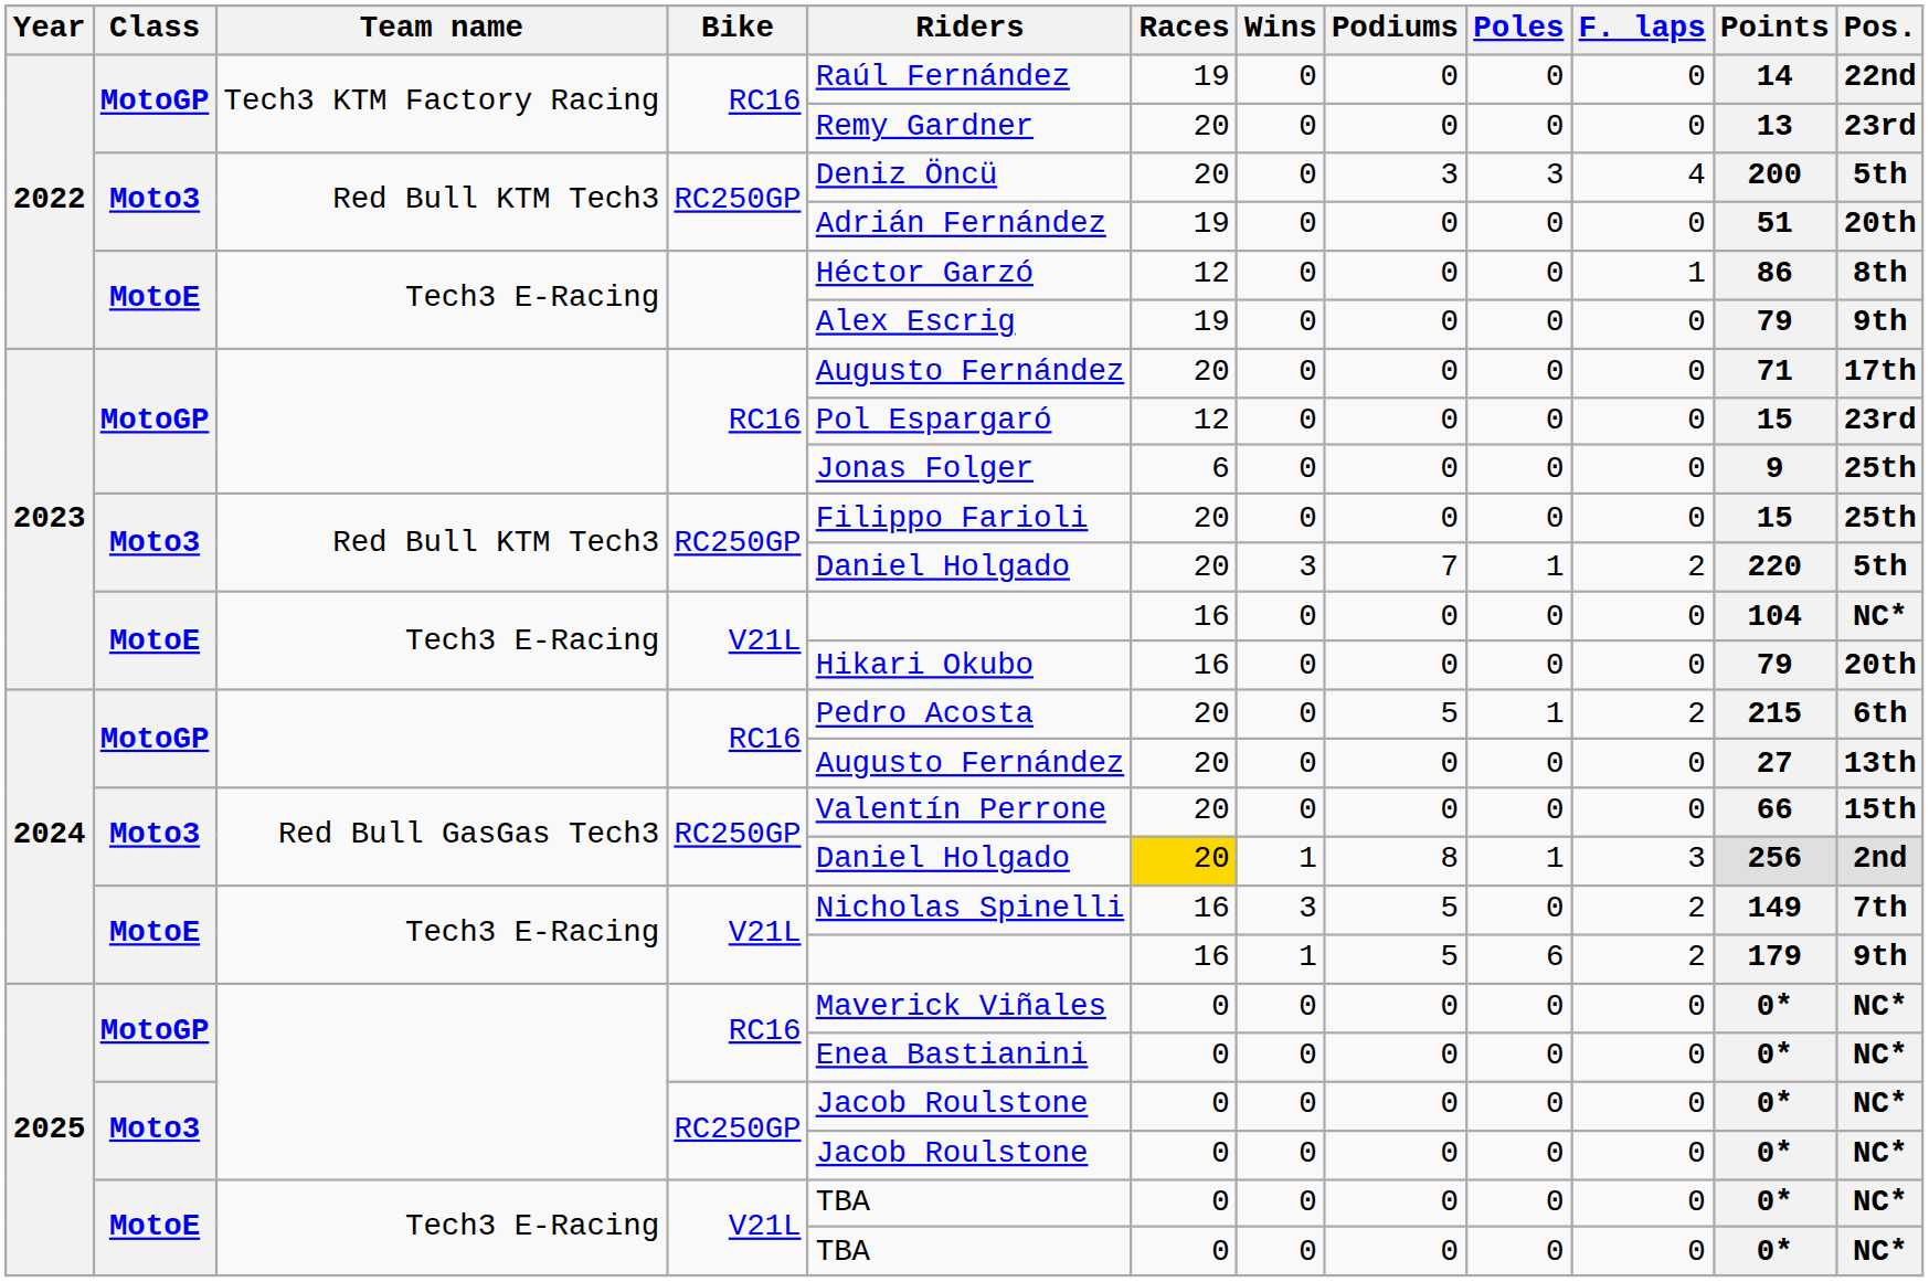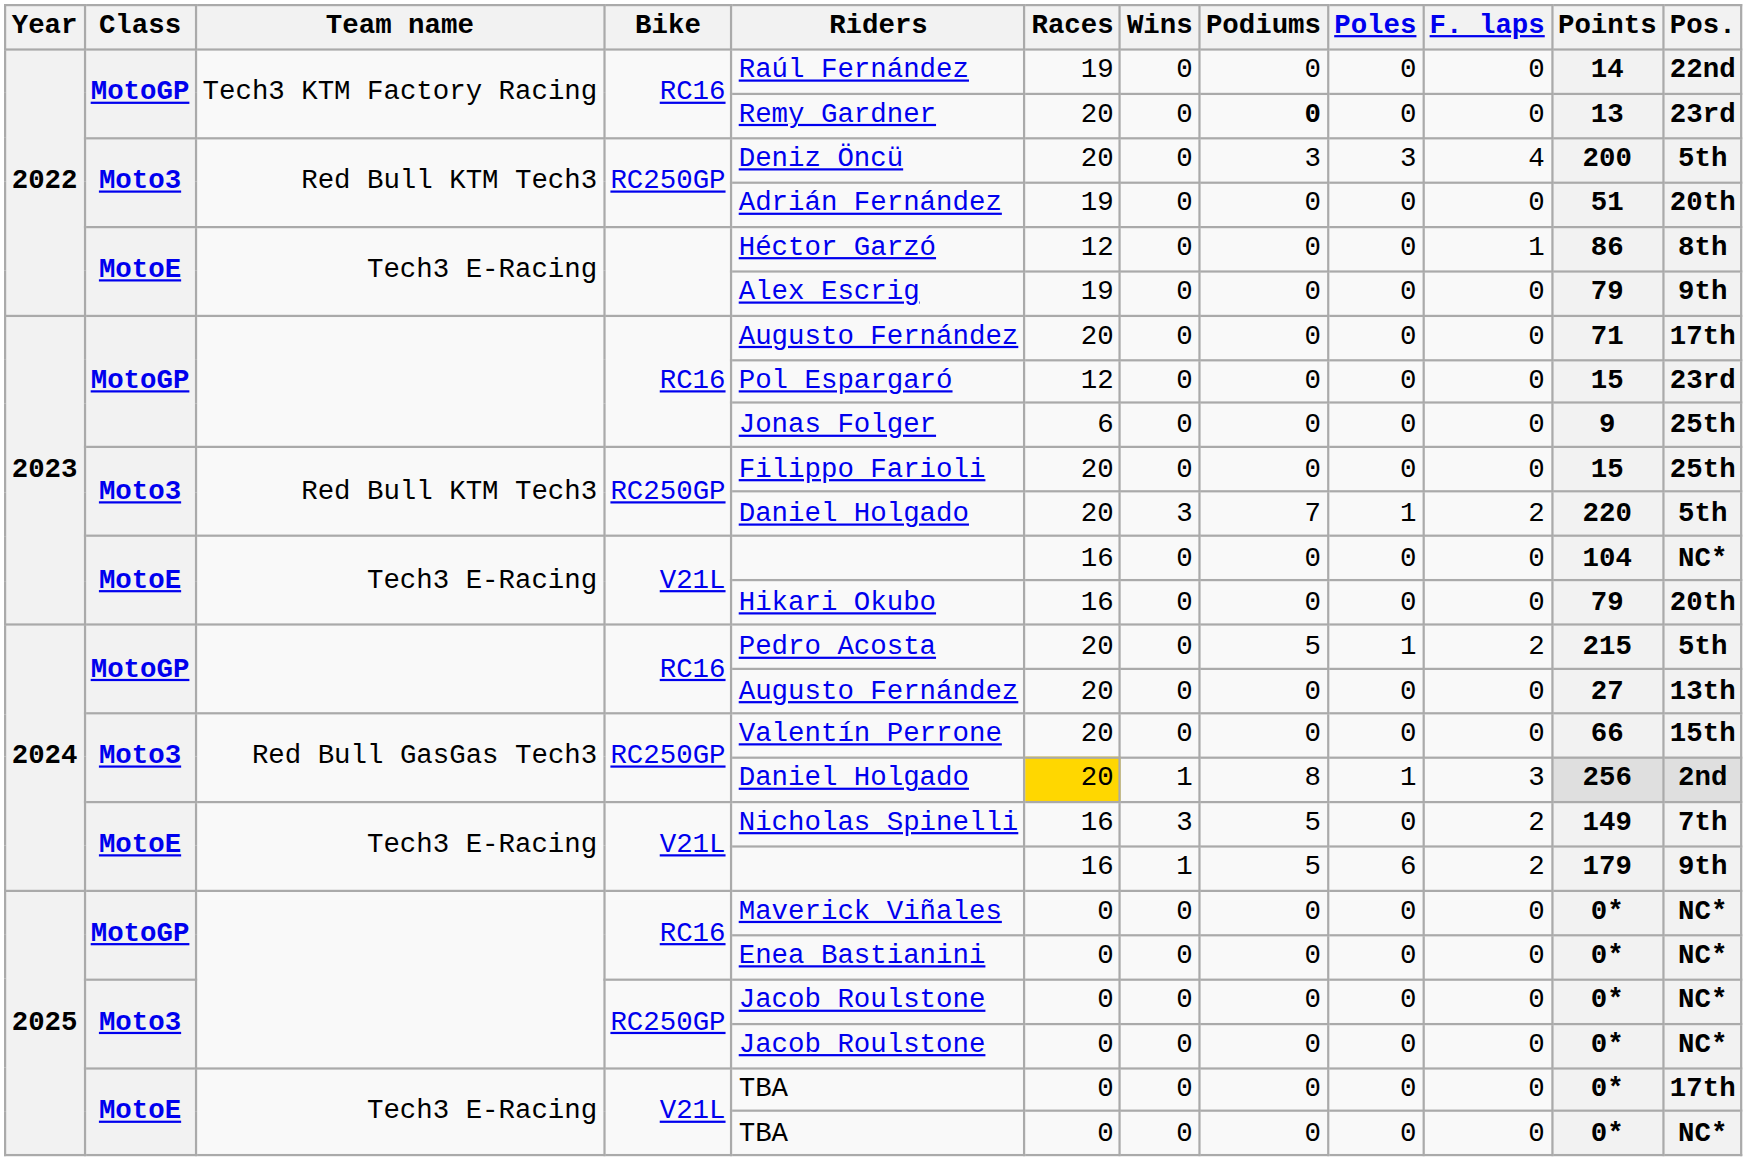row 3 | Podiums: normal -> bold
row 15 | Pos.: 6th -> 5th
row 25 | Pos.: NC* -> 17th
